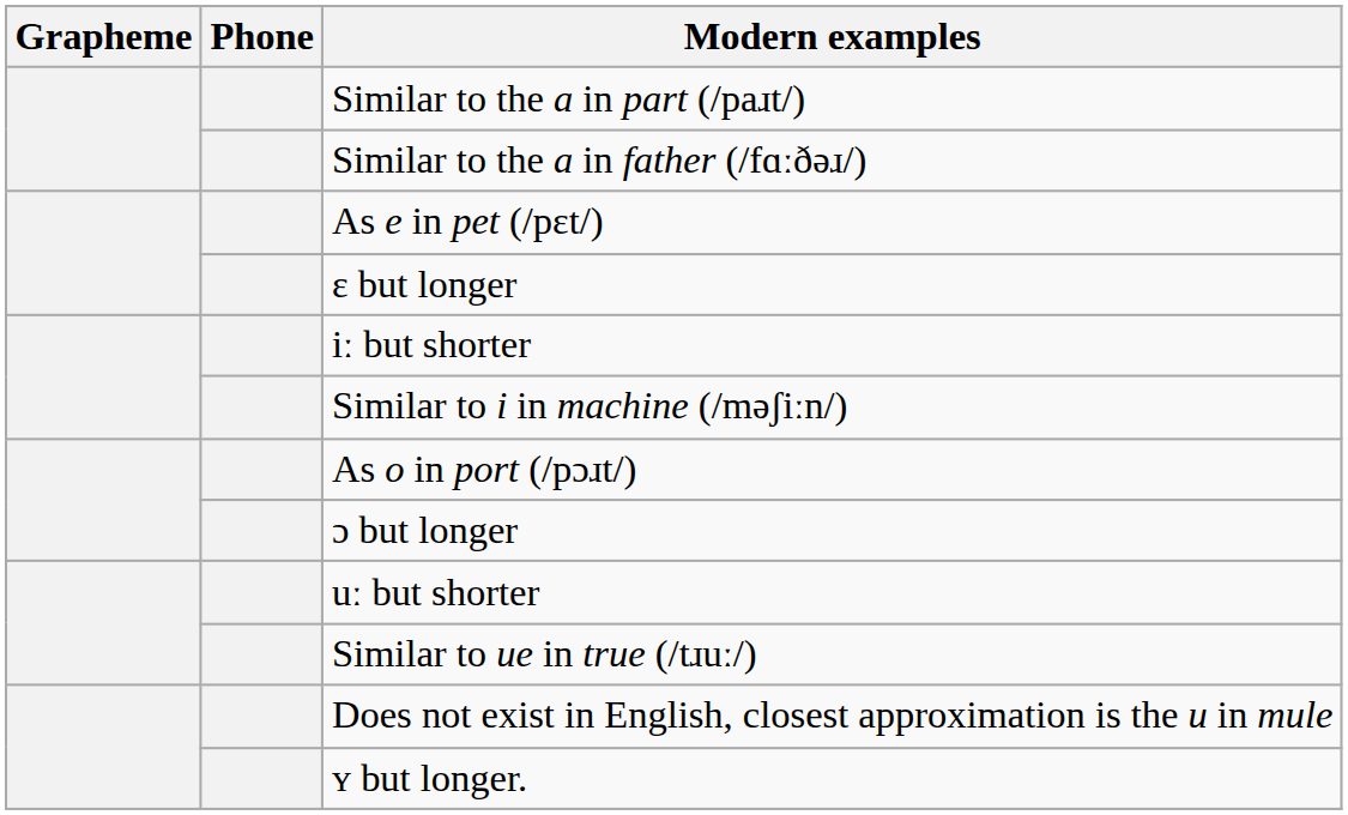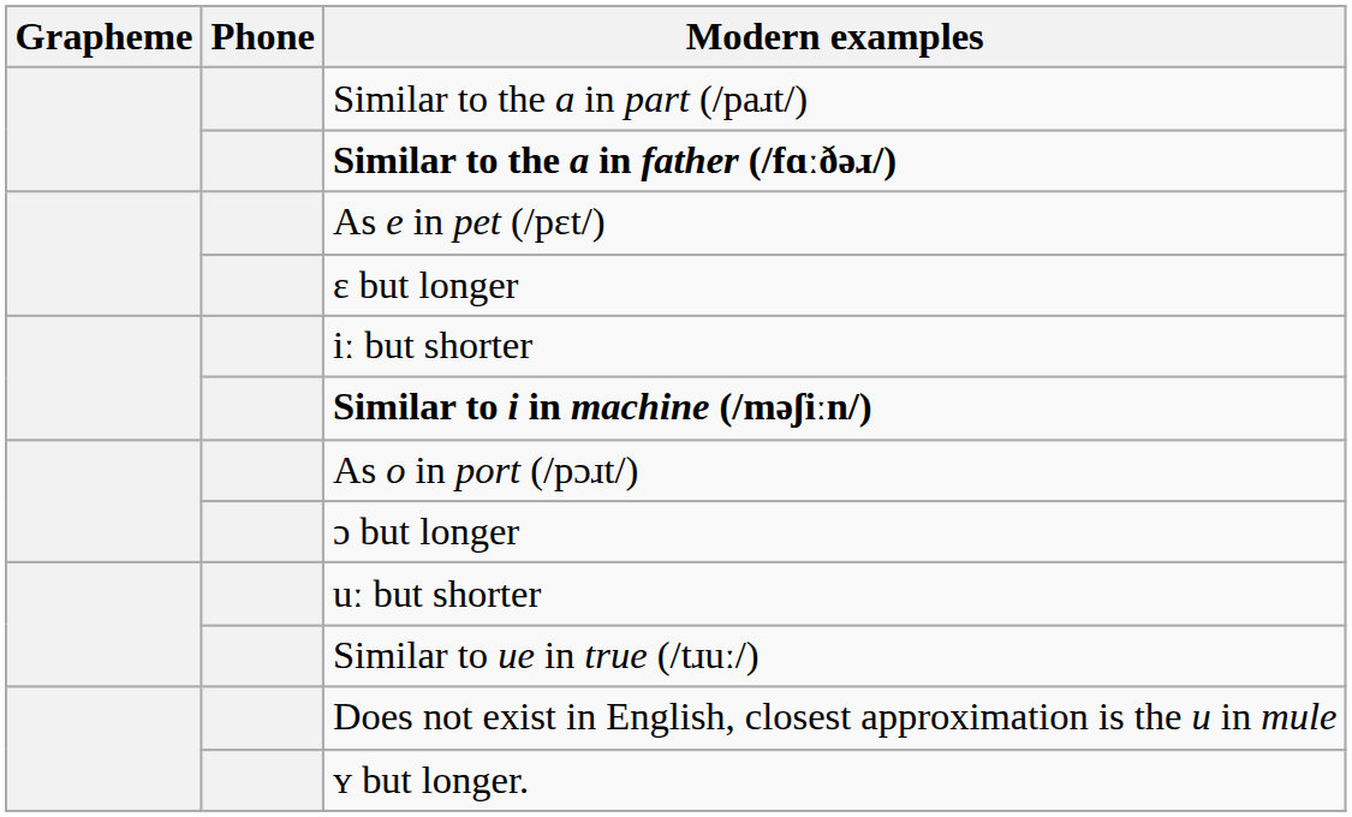Similar to the a in father (/fɑːðəɹ/) | Modern examples: normal -> bold
Similar to i in machine (/məʃiːn/) | Modern examples: normal -> bold
